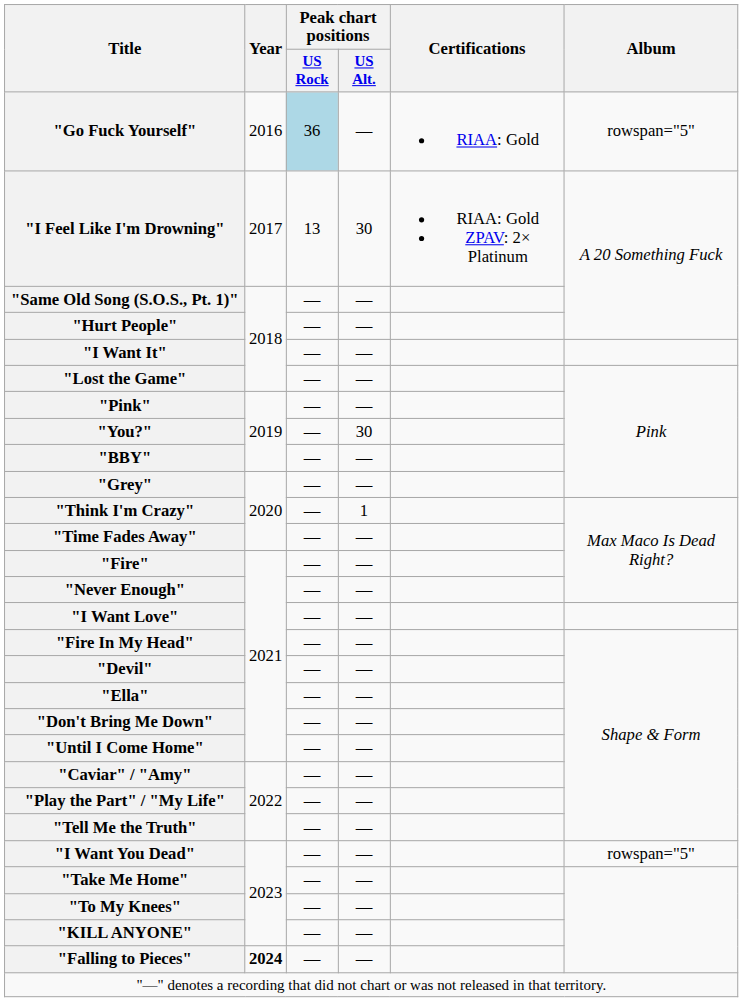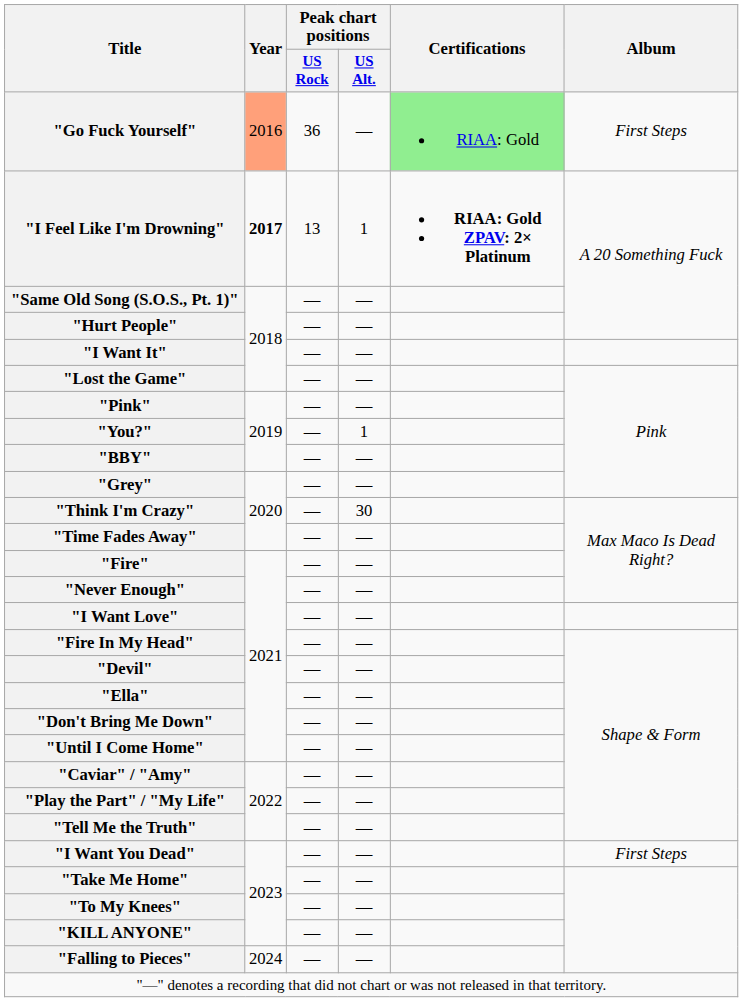"Go Fuck Yourself" | Year: no background -> lightsalmon background
"Go Fuck Yourself" | Peak chart positions / US Rock: lightblue background -> no background
"Go Fuck Yourself" | Certifications: no background -> lightgreen background
"Go Fuck Yourself" | Album: rowspan="5" -> First Steps
"I Feel Like I'm Drowning" | Year: normal -> bold
"I Feel Like I'm Drowning" | Peak chart positions / US Alt.: 30 -> 1
"I Feel Like I'm Drowning" | Certifications: normal -> bold
"You?" | Peak chart positions / US Alt.: 30 -> 1
"Think I'm Crazy" | Peak chart positions / US Alt.: 1 -> 30
"I Want You Dead" | Album: rowspan="5" -> First Steps
"Falling to Pieces" | Year: bold -> normal
